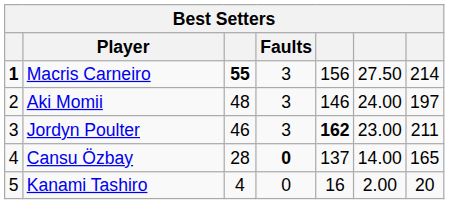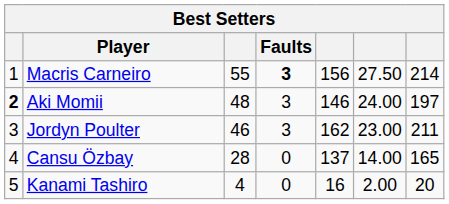Macris Carneiro | column 1: bold -> normal
Macris Carneiro | column 3: bold -> normal
Macris Carneiro | Faults: normal -> bold
Aki Momii | column 1: normal -> bold
Jordyn Poulter | column 5: bold -> normal
Cansu Özbay | Faults: bold -> normal
